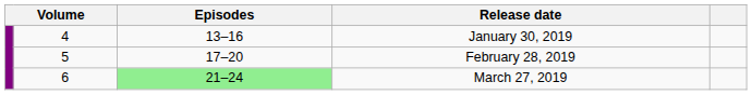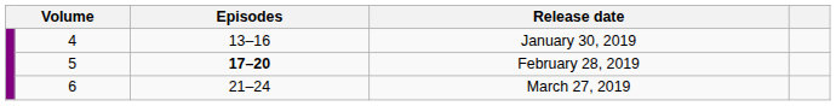February 28, 2019 | Episodes: normal -> bold
March 27, 2019 | Episodes: lightgreen background -> no background
